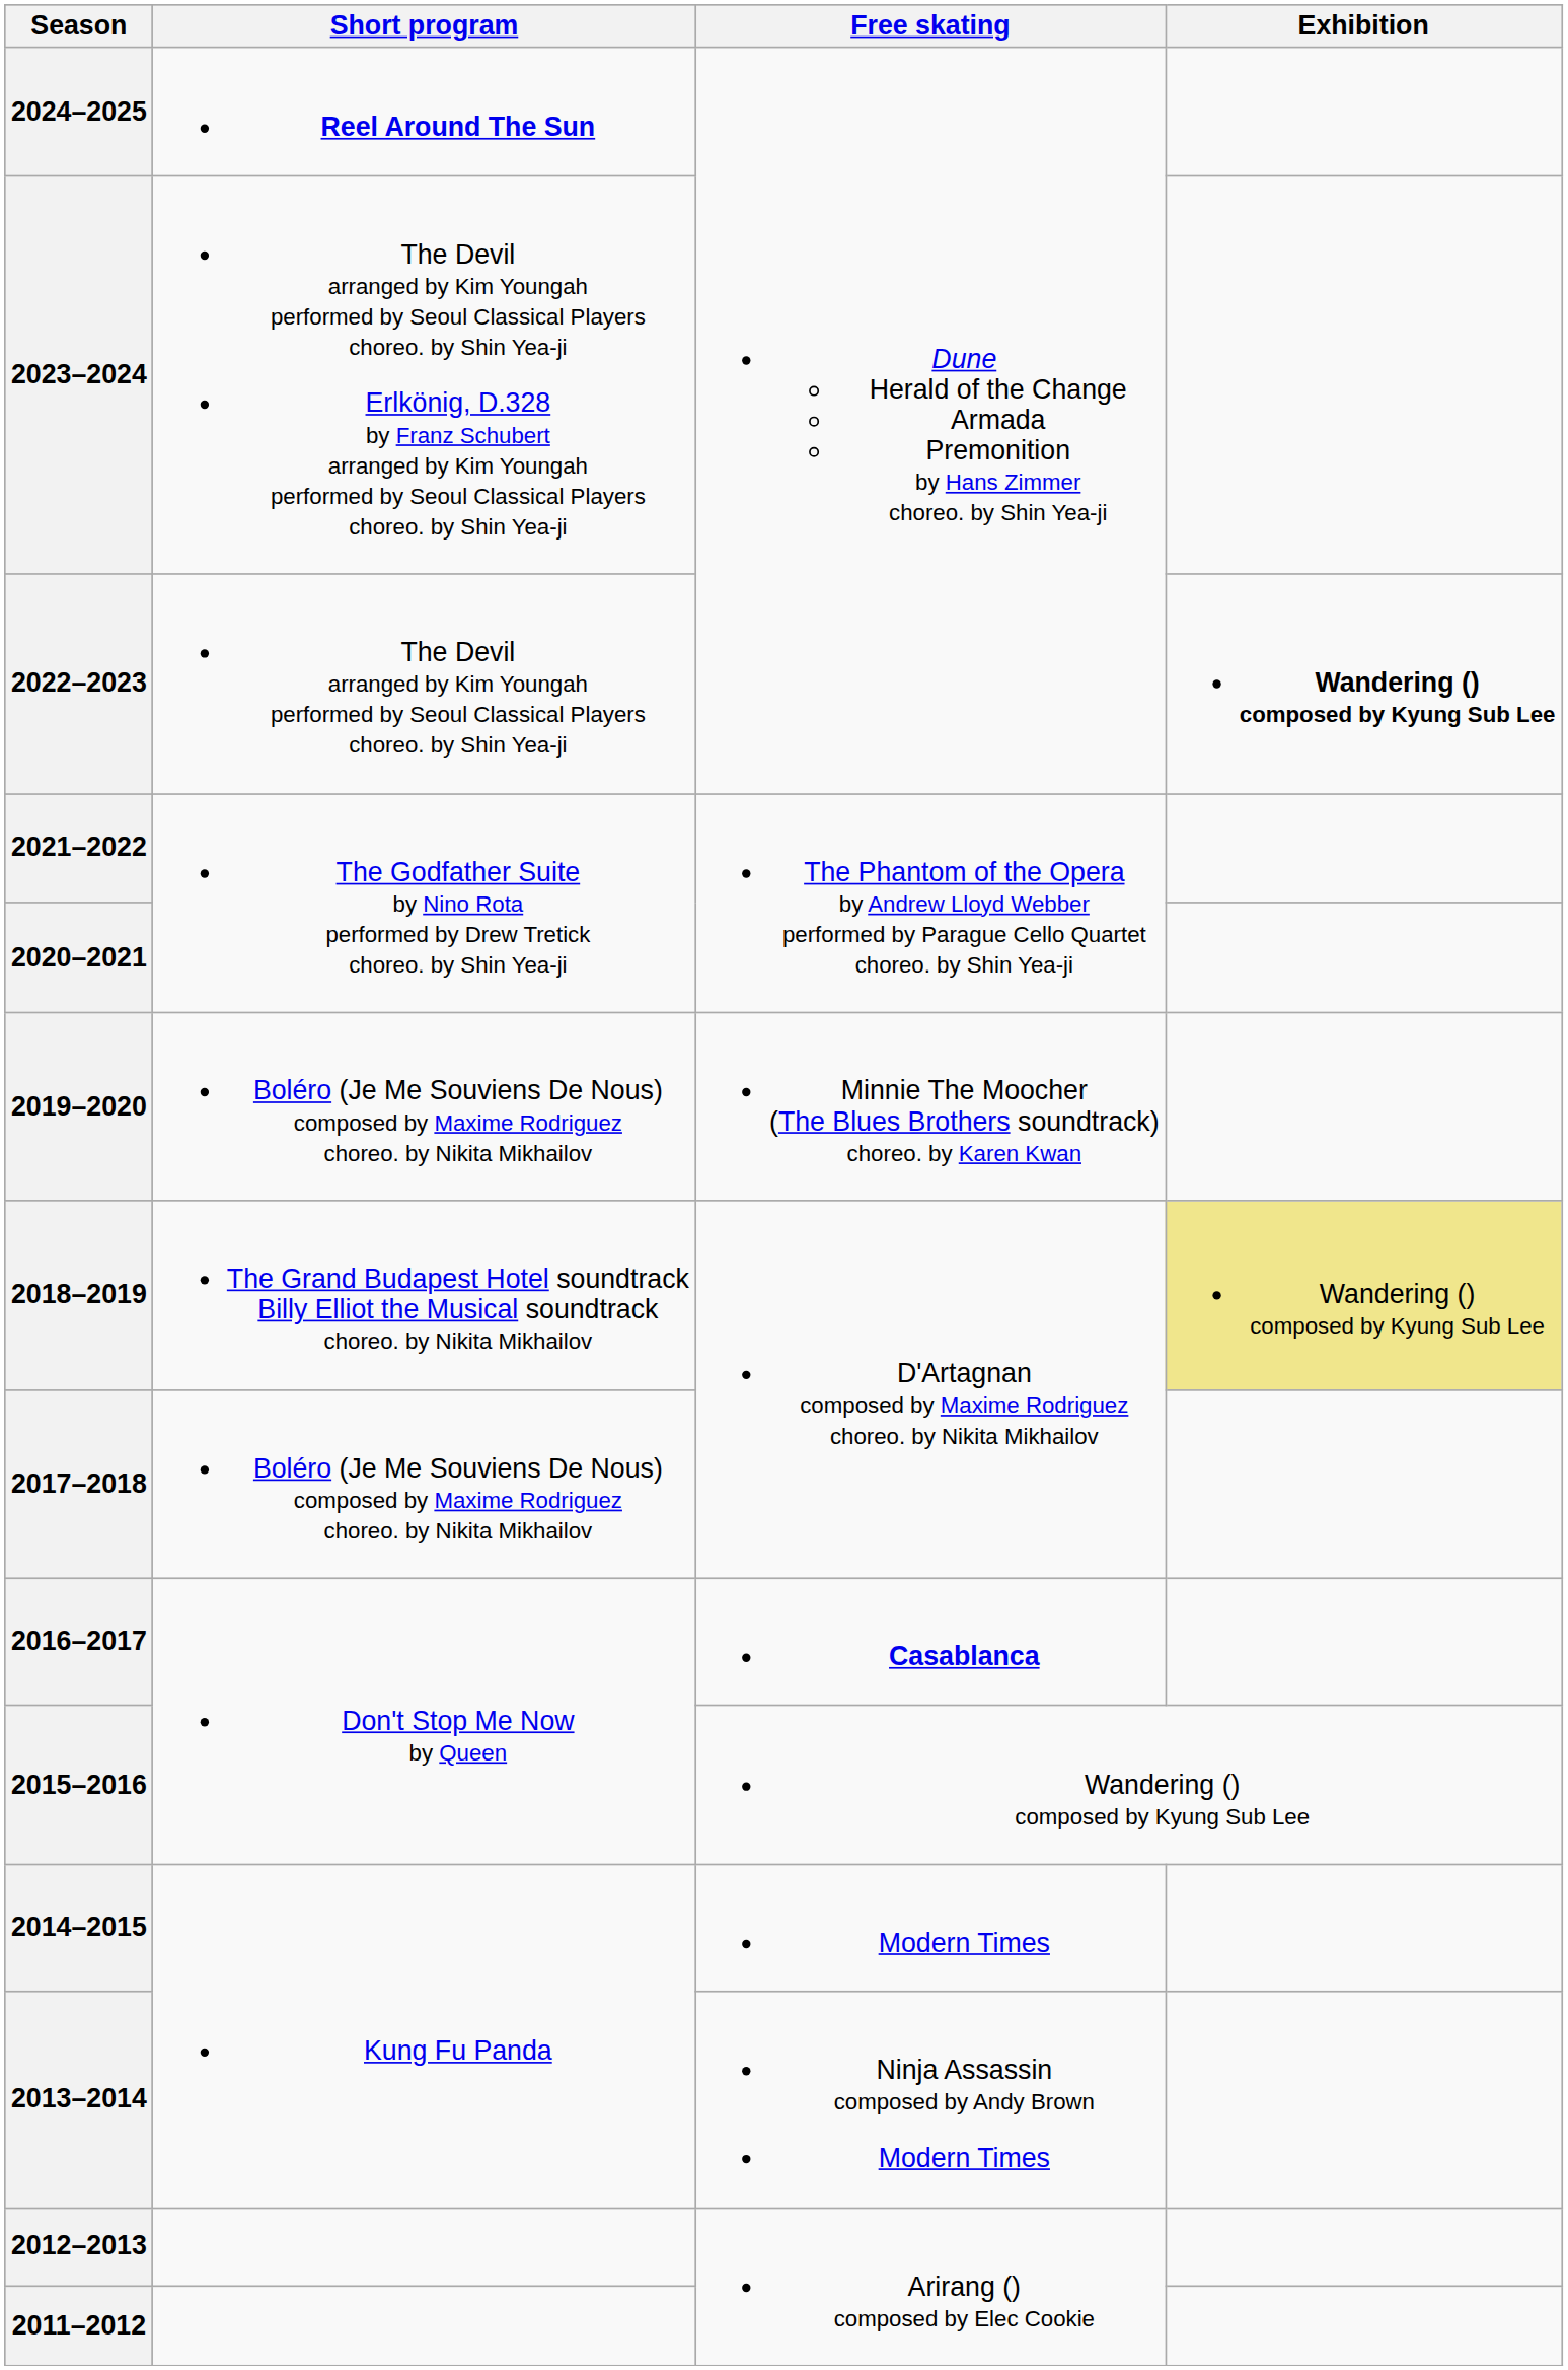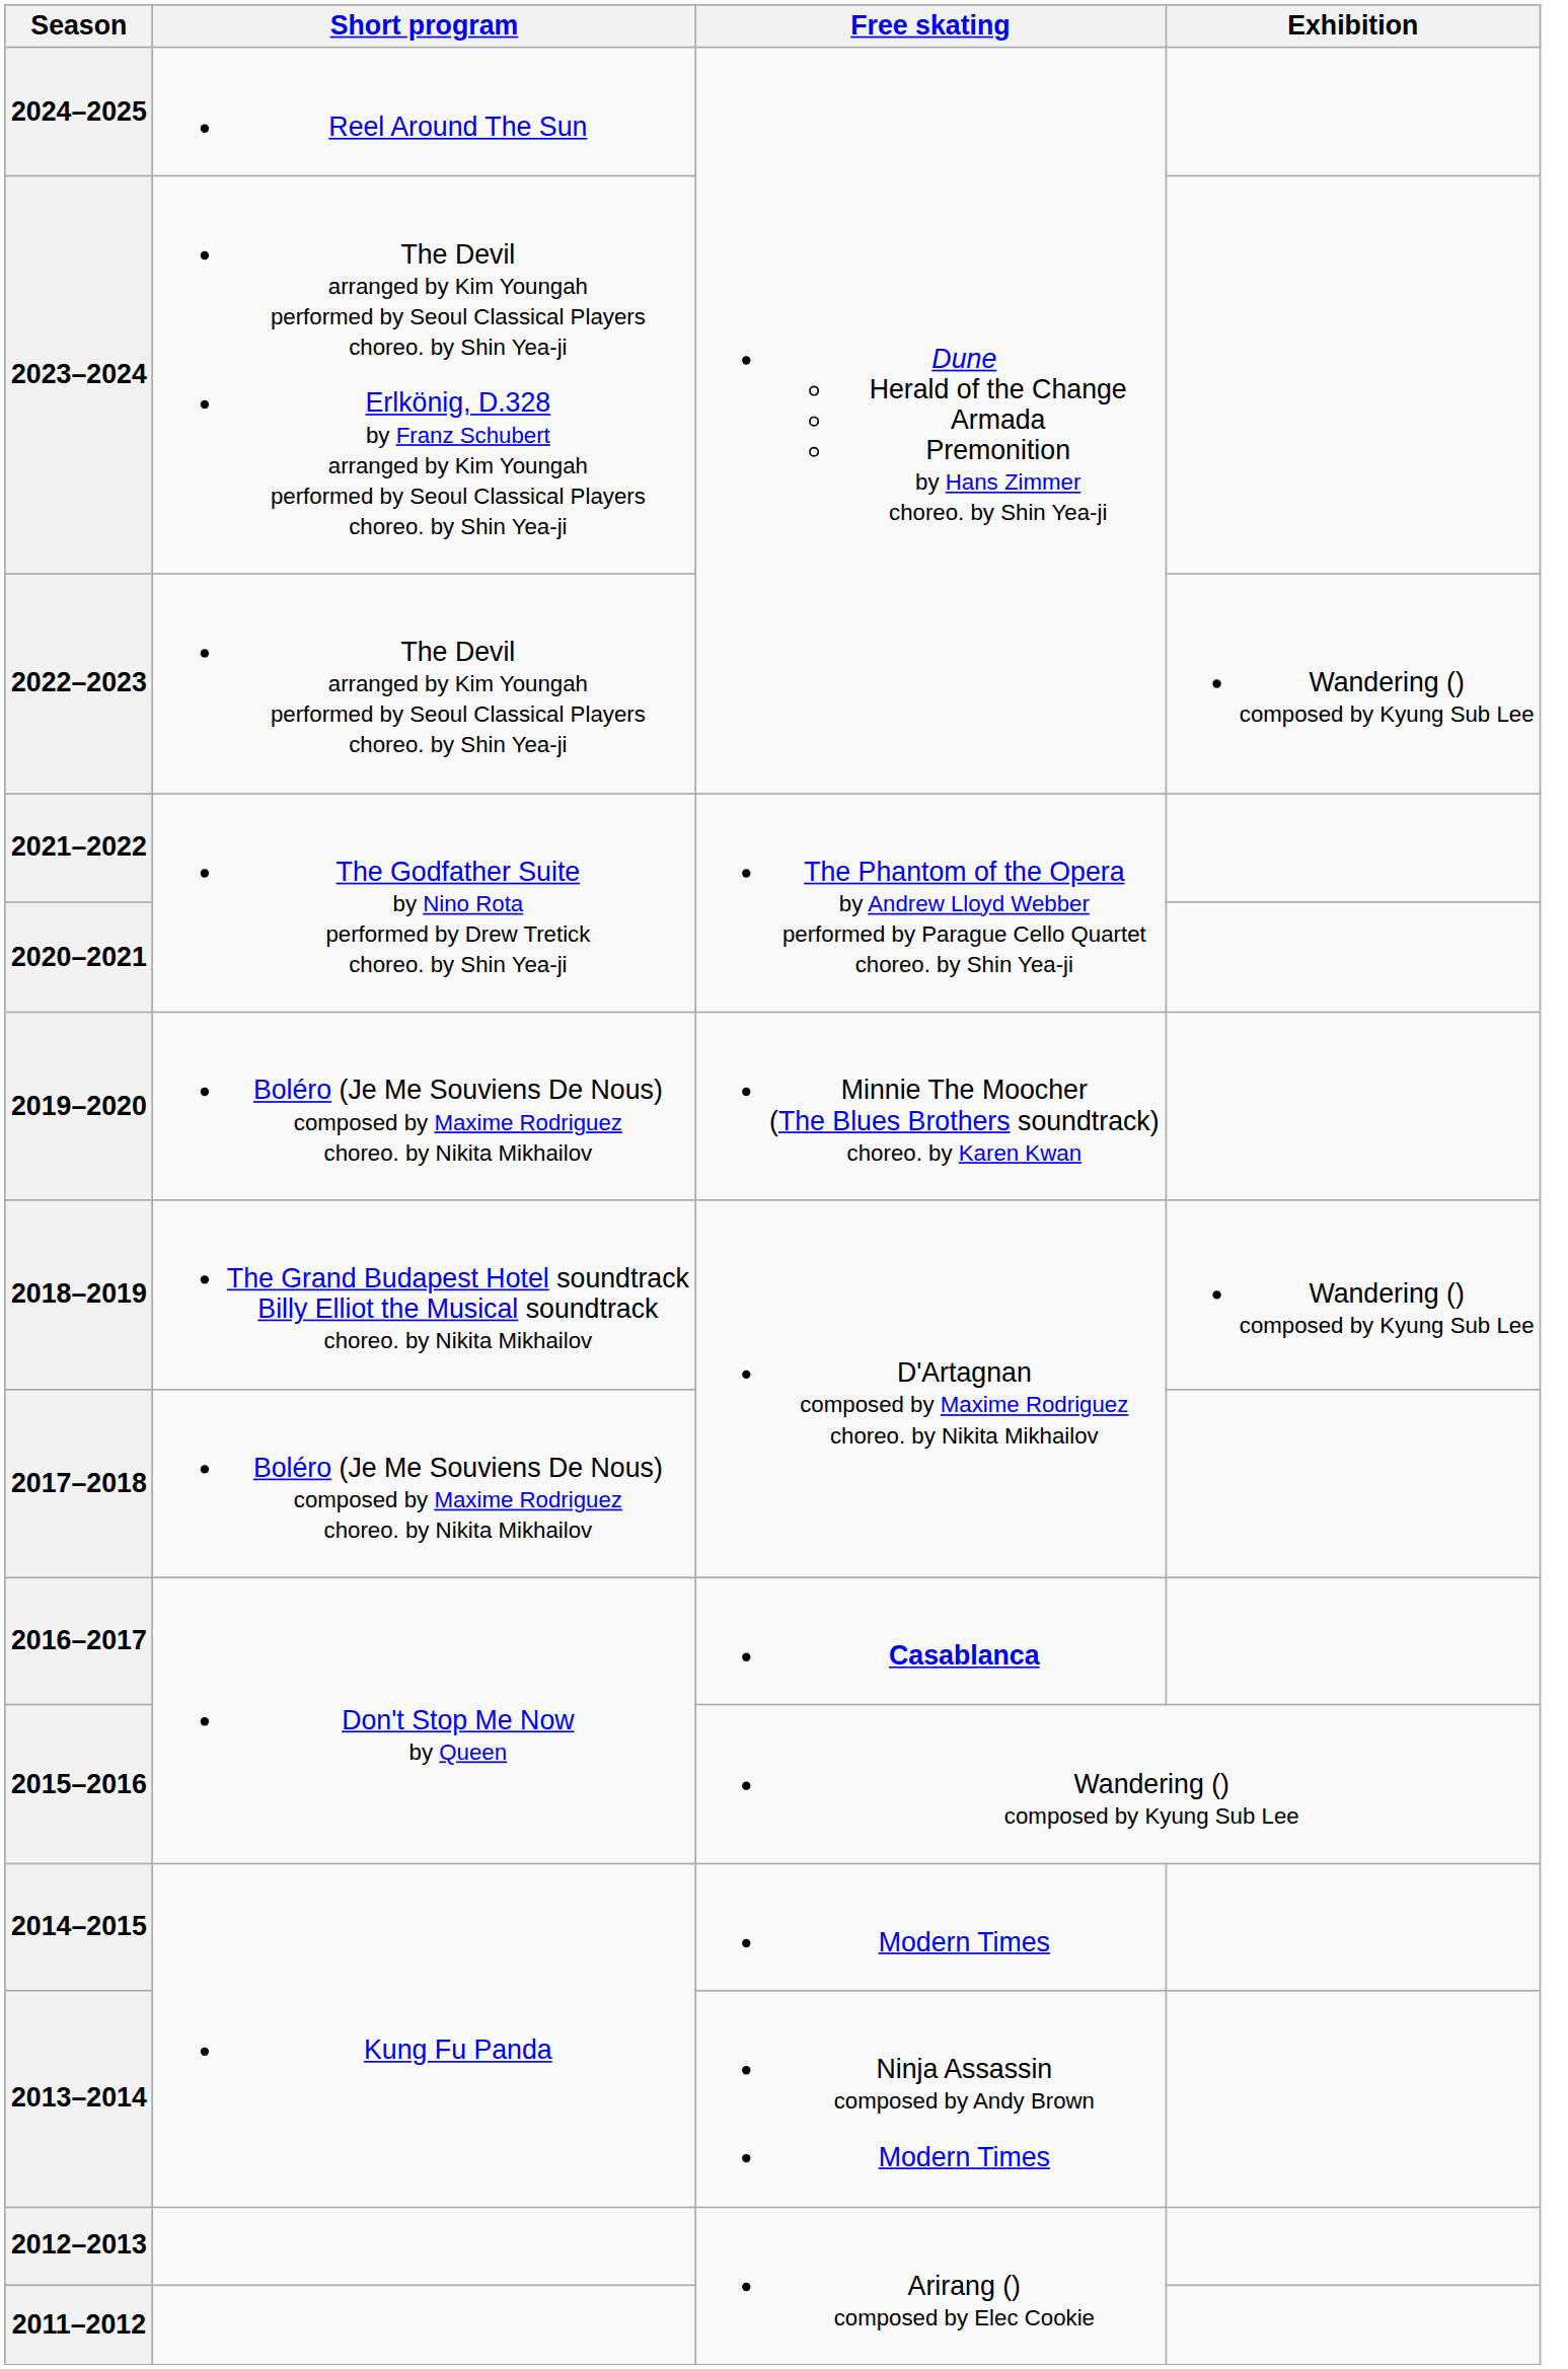2024–2025 | Short program: bold -> normal
2022–2023 | Exhibition: bold -> normal
2018–2019 | Exhibition: khaki background -> no background
